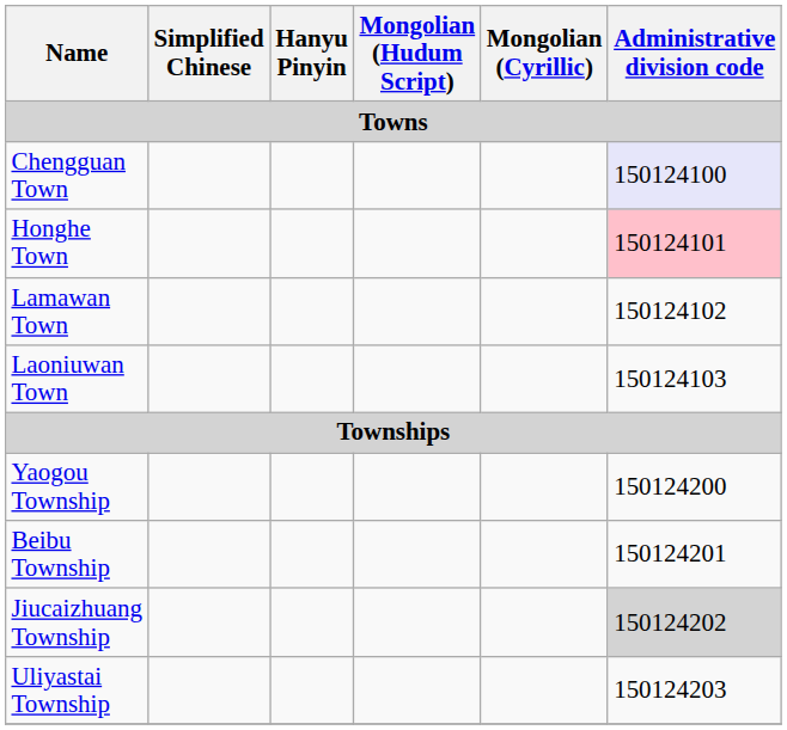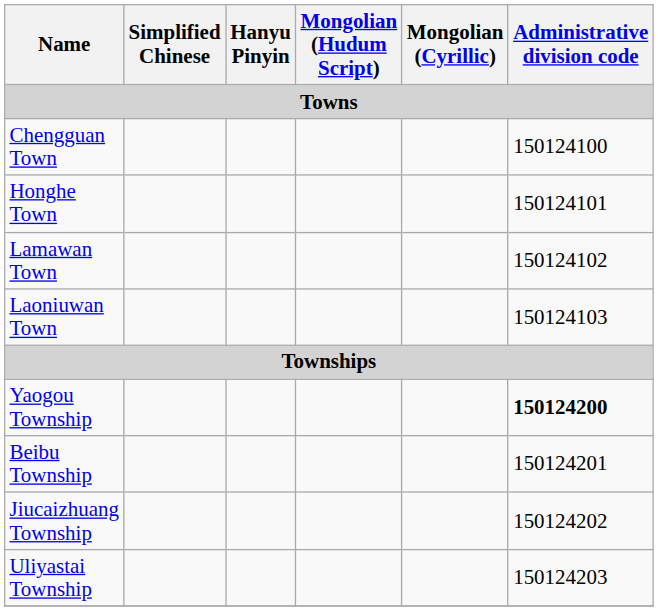Chengguan Town | Administrative division code: lavender background -> no background
Honghe Town | Administrative division code: pink background -> no background
Yaogou Township | Administrative division code: normal -> bold
Jiucaizhuang Township | Administrative division code: lightgrey background -> no background
